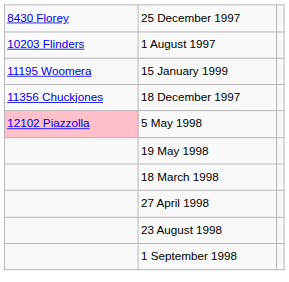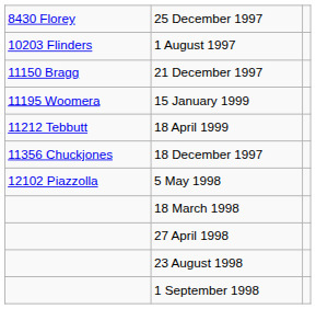+ row: 11150 Bragg | 21 December 1997
+ row: 11212 Tebbutt | 18 April 1999
5 May 1998 | column 1: pink background -> no background
- row: 19 May 1998
